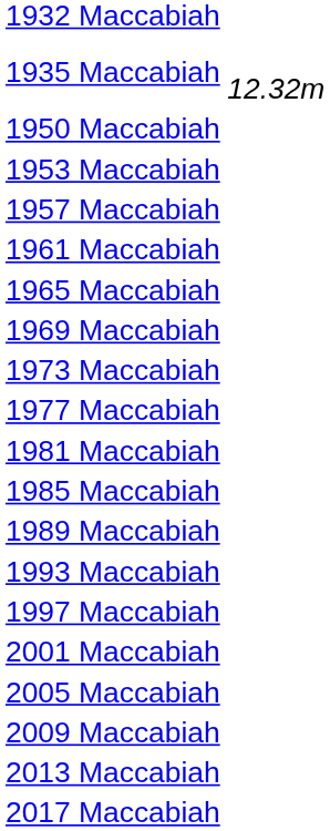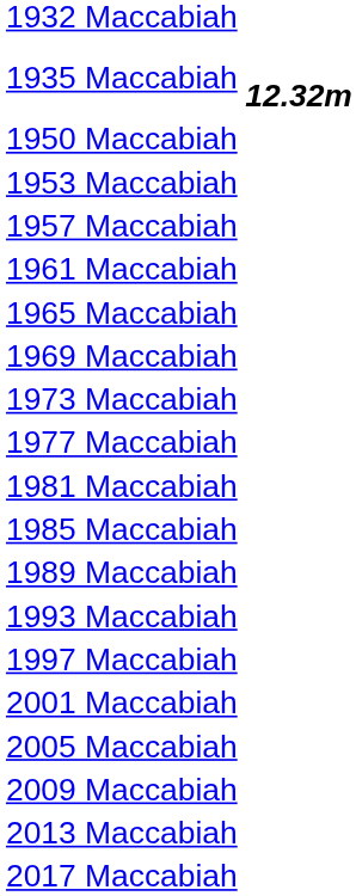1935 Maccabiah | column 2: normal -> bold
